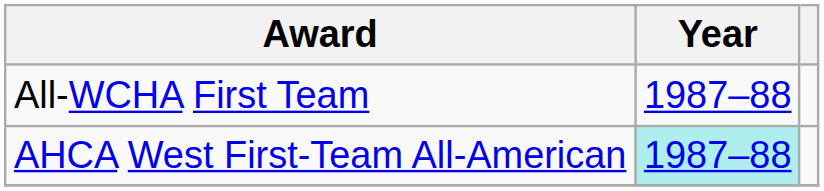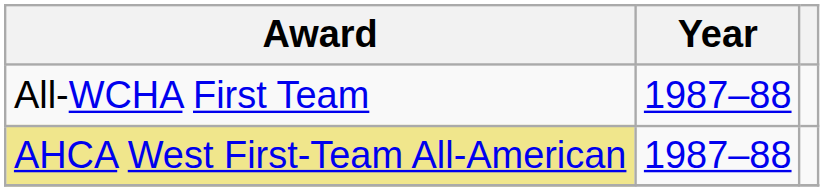row 3 | Award: no background -> khaki background
row 3 | Year: paleturquoise background -> no background
